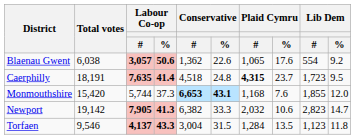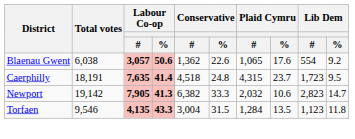Caerphilly | Plaid Cymru / #: bold -> normal
- row: Monmouthshire | 15,420 | 5,744 | 37.3 | 6,653 | 43.1 | 1,168 | 7.6 | 1,855 | 12.0
Torfaen | Labour Co-op / #: 4,137 -> 4,135
